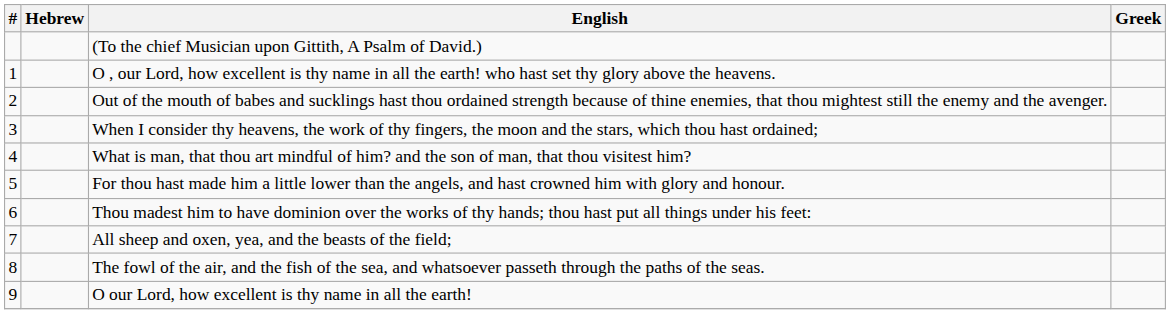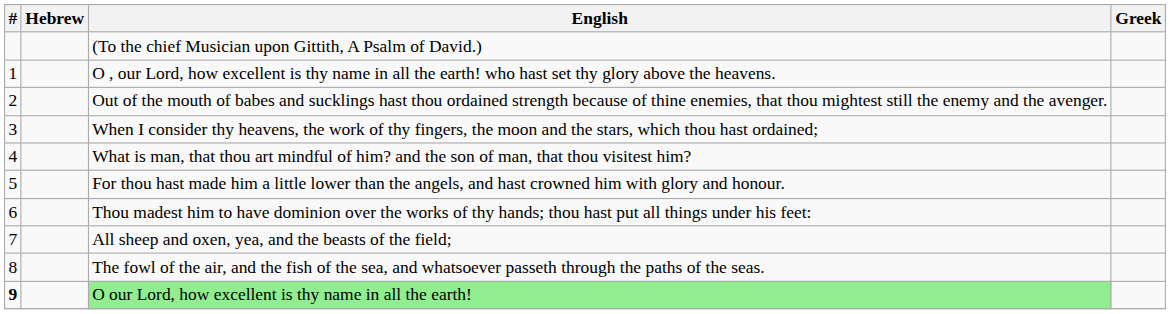O our Lord, how excellent is thy name in all the earth! | #: normal -> bold
O our Lord, how excellent is thy name in all the earth! | English: no background -> lightgreen background
